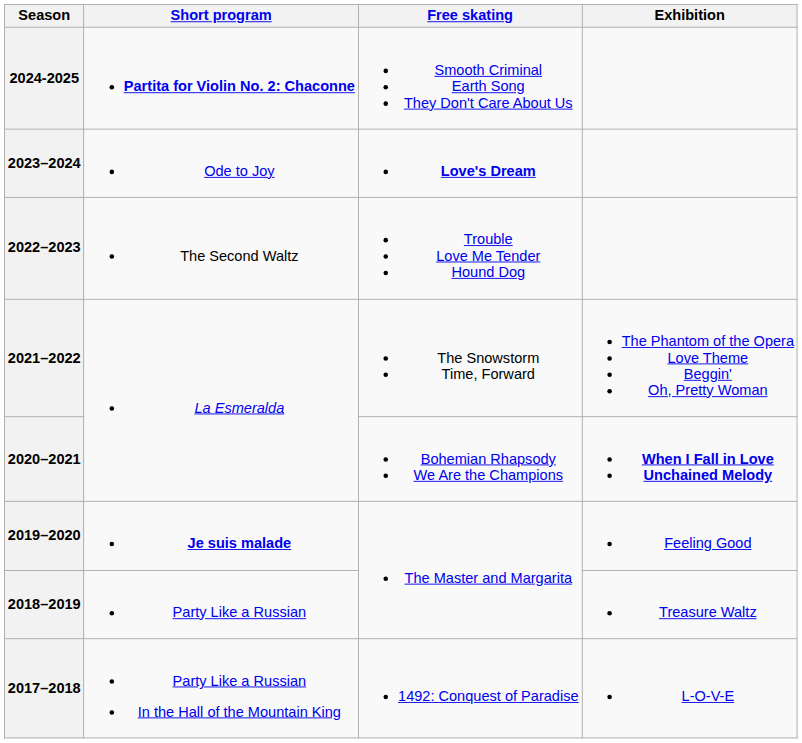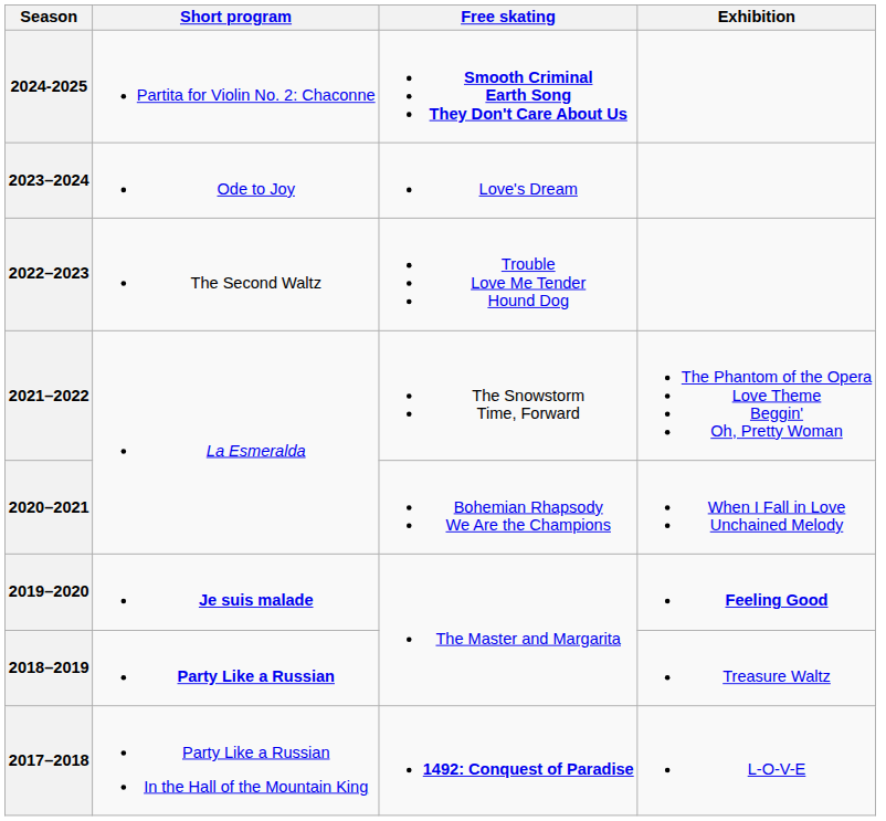2024-2025 | Short program: bold -> normal
2024-2025 | Free skating: normal -> bold
2023–2024 | Free skating: bold -> normal
2020–2021 | Exhibition: bold -> normal
2019–2020 | Exhibition: normal -> bold
2018–2019 | Short program: normal -> bold
2017–2018 | Free skating: normal -> bold
